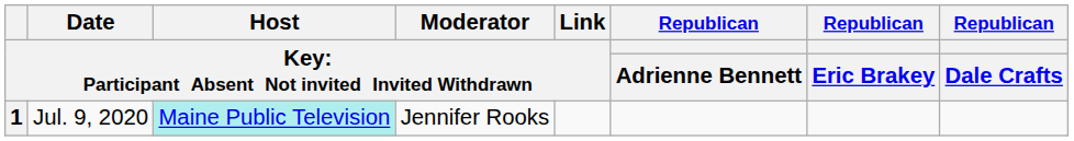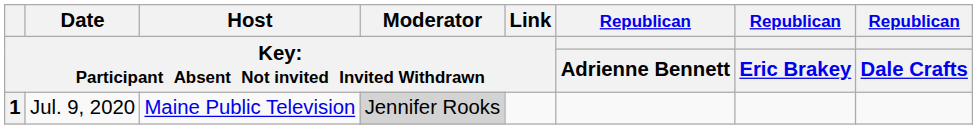1 | column 3: paleturquoise background -> no background
1 | column 4: no background -> lightgrey background
